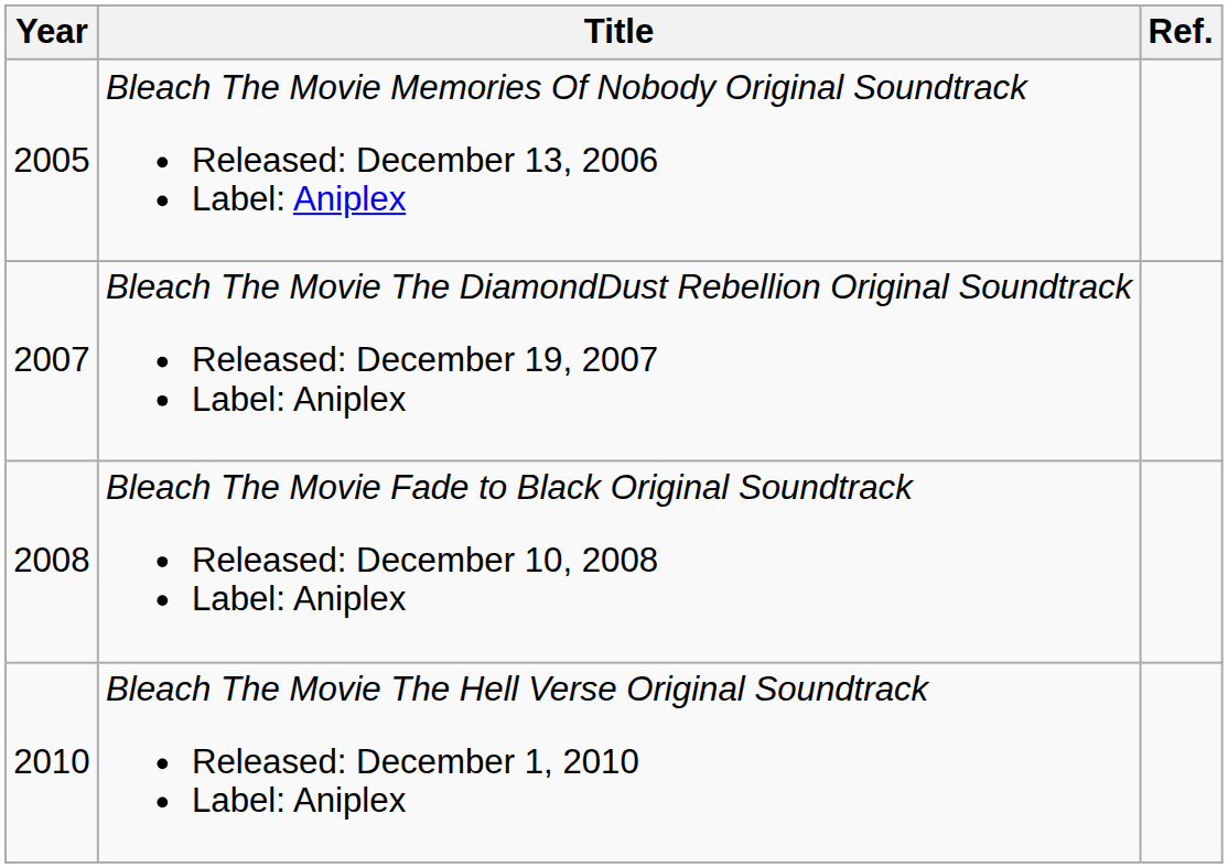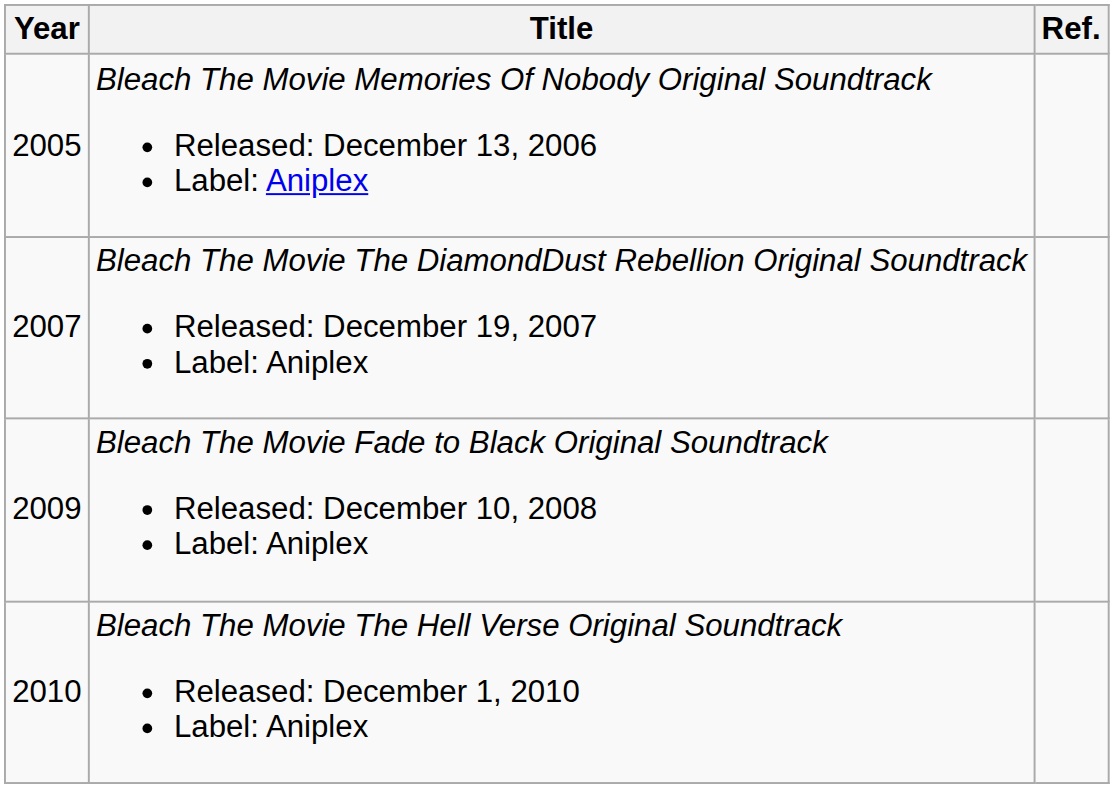row 4 | Year: 2008 -> 2009
